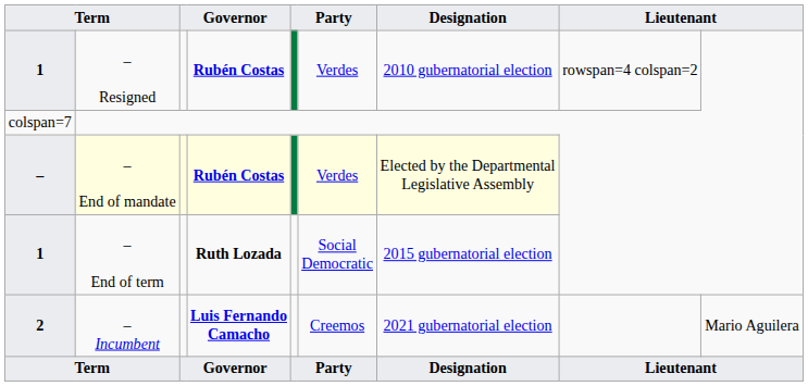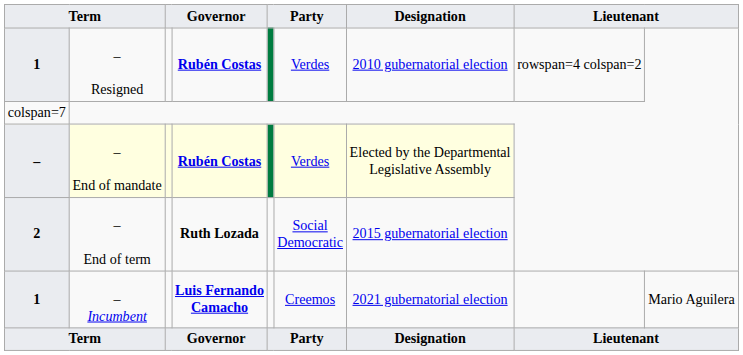– End of term | column 1: 1 -> 2
– Incumbent | column 1: 2 -> 1
